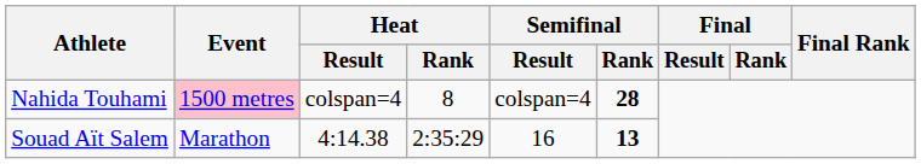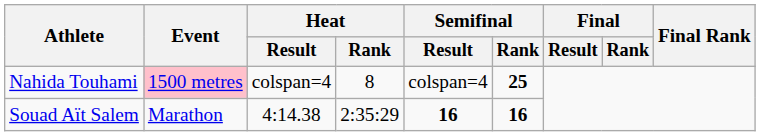Nahida Touhami | Semifinal / Rank: 28 -> 25
Souad Aït Salem | Semifinal / Result: normal -> bold
Souad Aït Salem | Semifinal / Rank: 13 -> 16
